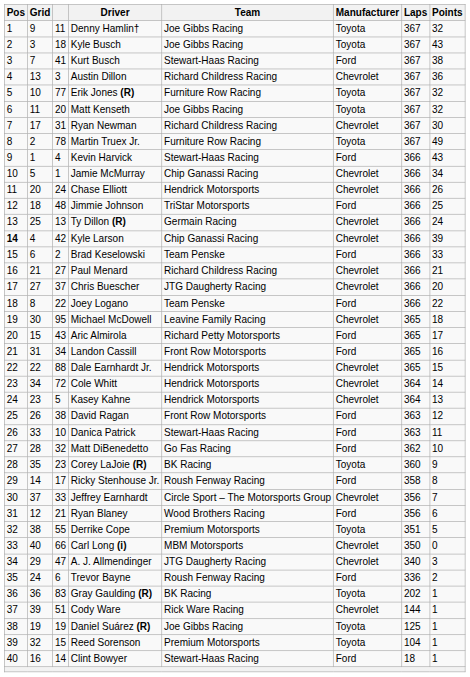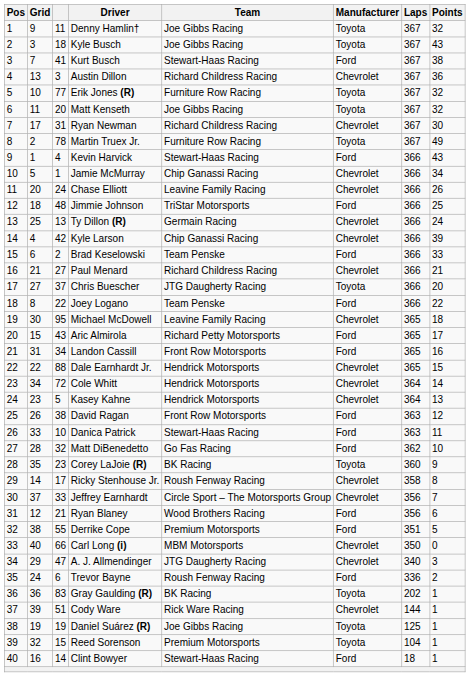Chase Elliott | Team: Hendrick Motorsports -> Leavine Family Racing
Kyle Larson | Pos: bold -> normal
Chris Buescher | Manufacturer: Chevrolet -> Toyota
Ricky Stenhouse Jr. | Manufacturer: Ford -> Chevrolet
Derrike Cope | Manufacturer: Toyota -> Ford
